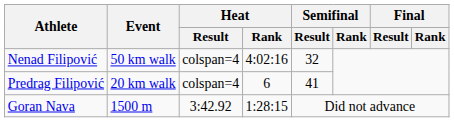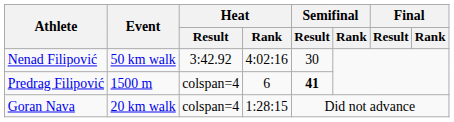Nenad Filipović | Heat / Result: colspan=4 -> 3:42.92
Nenad Filipović | Semifinal / Result: 32 -> 30
Predrag Filipović | Event: 20 km walk -> 1500 m
Predrag Filipović | Semifinal / Result: normal -> bold
Goran Nava | Event: 1500 m -> 20 km walk
Goran Nava | Heat / Result: 3:42.92 -> colspan=4
